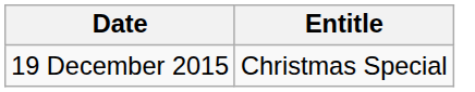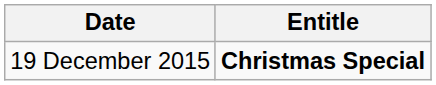19 December 2015 | Entitle: normal -> bold
